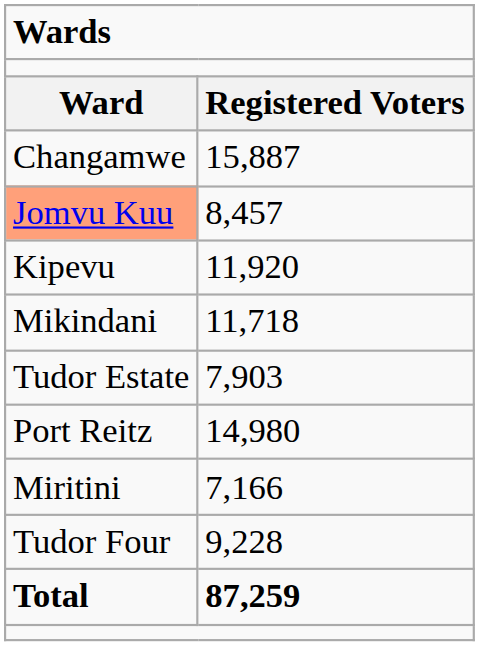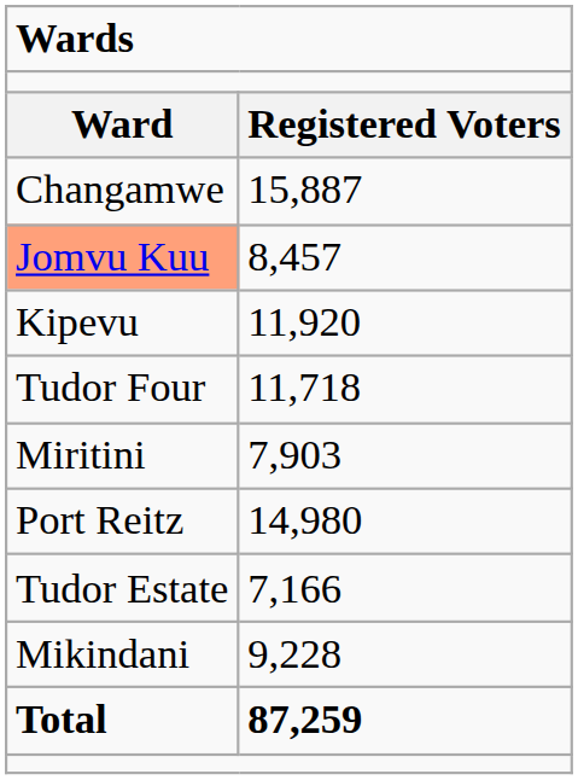row 7 | column 1: Mikindani -> Tudor Four
row 8 | column 1: Tudor Estate -> Miritini
row 10 | column 1: Miritini -> Tudor Estate
row 11 | column 1: Tudor Four -> Mikindani
